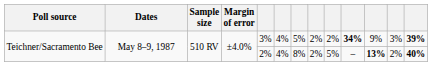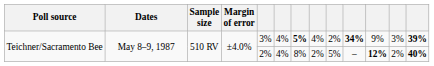row 2 | column 7: normal -> bold
row 2 | column 8: 2% -> 4%
row 3 | column 11: 13% -> 12%
